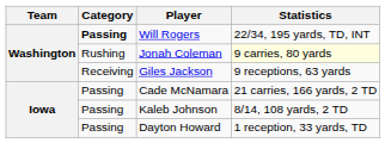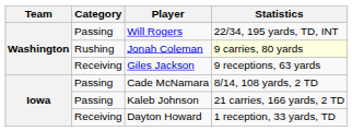Will Rogers | Category: bold -> normal
Cade McNamara | Statistics: 21 carries, 166 yards, 2 TD -> 8/14, 108 yards, 2 TD
Kaleb Johnson | Statistics: 8/14, 108 yards, 2 TD -> 21 carries, 166 yards, 2 TD
Dayton Howard | Category: Passing -> Receiving
